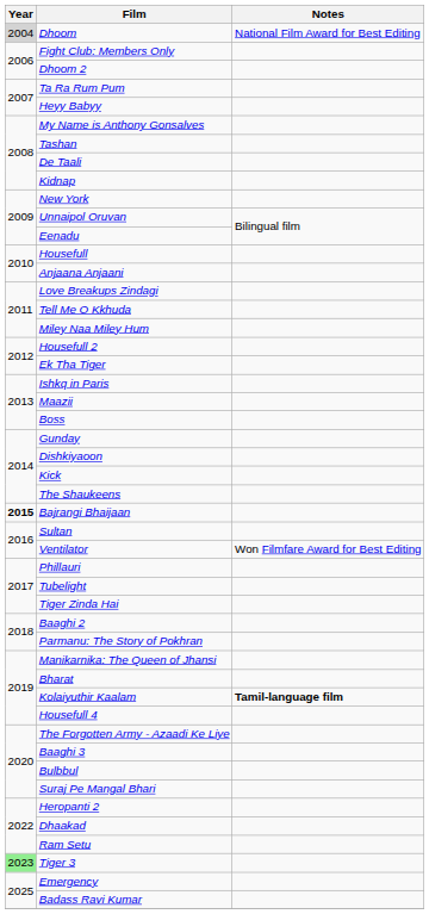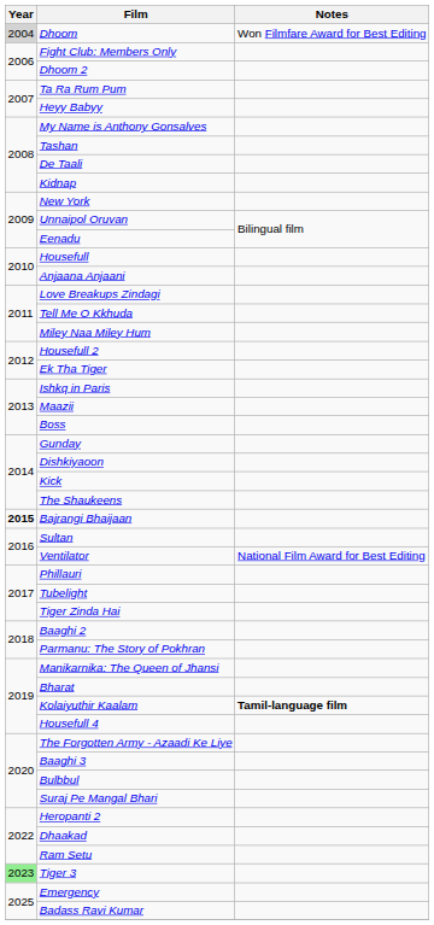Dhoom | Notes: National Film Award for Best Editing -> Won Filmfare Award for Best Editing
Ventilator | Notes: Won Filmfare Award for Best Editing -> National Film Award for Best Editing
